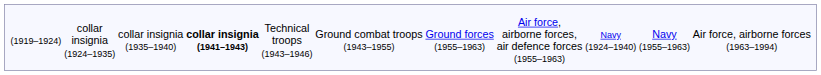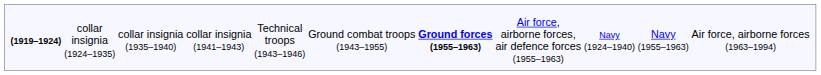collar insignia (1924–1935) | column 1: normal -> bold
collar insignia (1924–1935) | column 4: bold -> normal
collar insignia (1924–1935) | column 7: normal -> bold
